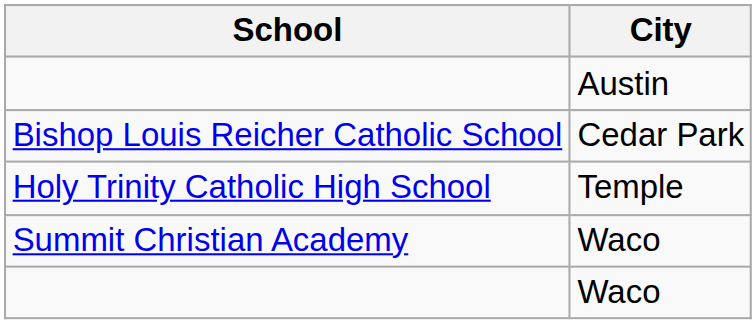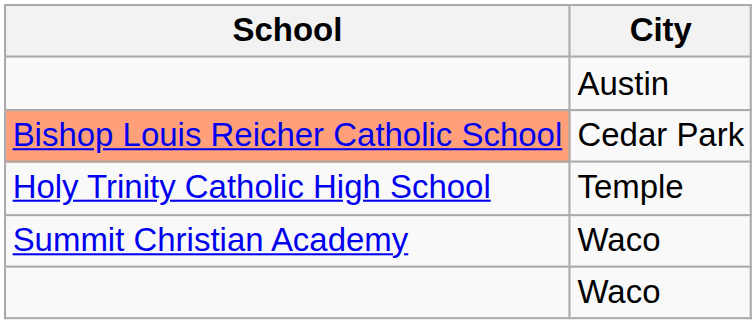row 3 | School: no background -> lightsalmon background
